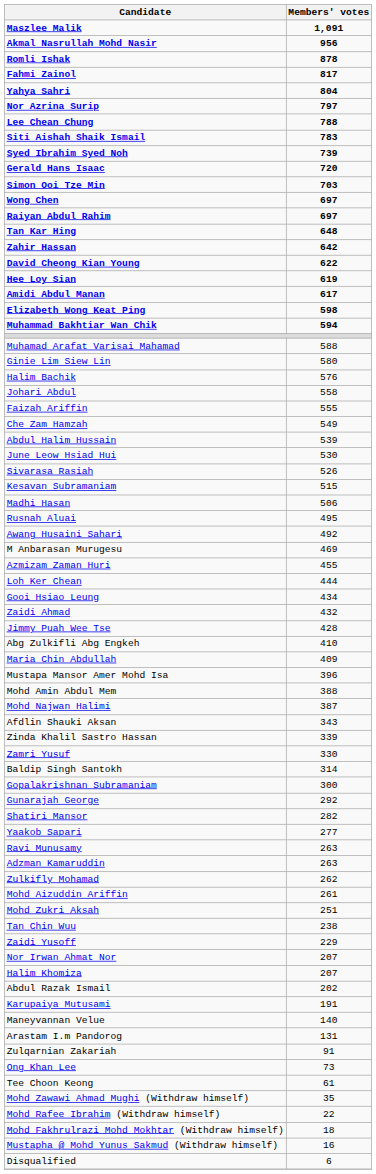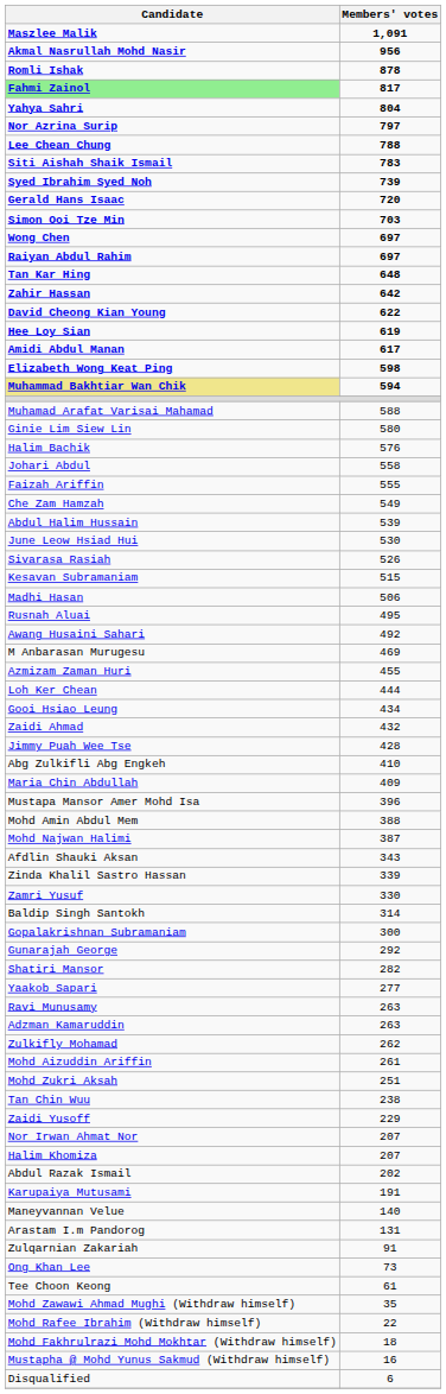Fahmi Zainol | Candidate: no background -> lightgreen background
Muhammad Bakhtiar Wan Chik | Candidate: no background -> khaki background
